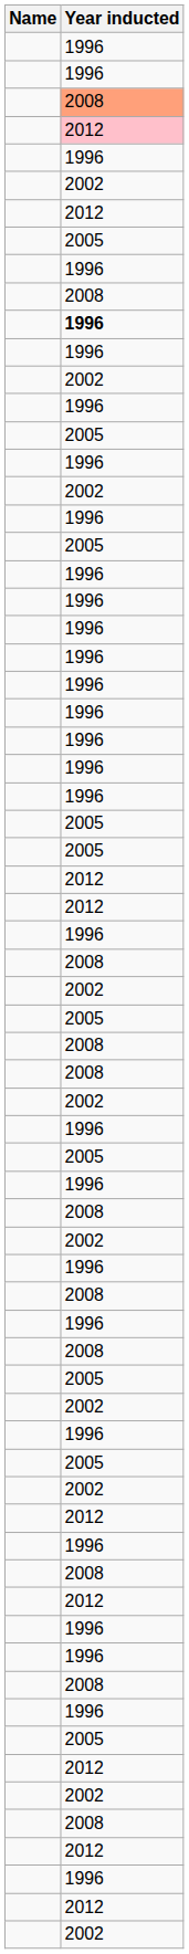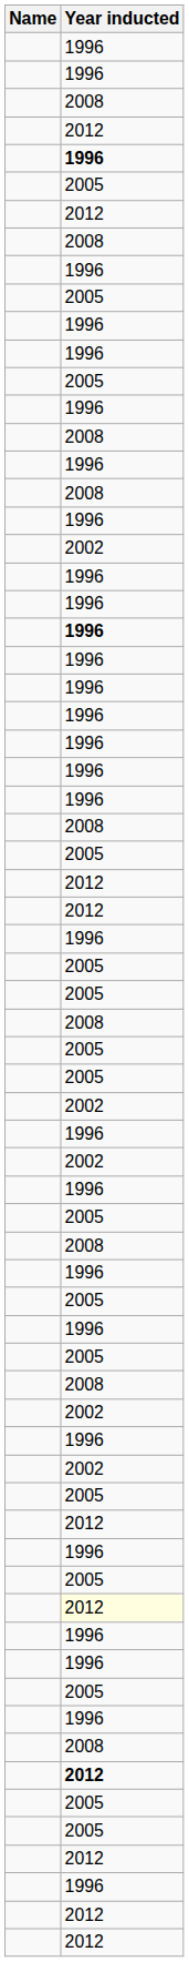row 4 | Year inducted: lightsalmon background -> no background
row 5 | Year inducted: pink background -> no background
row 6 | Year inducted: normal -> bold
row 7 | Year inducted: 2002 -> 2005
row 9 | Year inducted: 2005 -> 2008
row 11 | Year inducted: 2008 -> 2005
row 12 | Year inducted: bold -> normal
row 14 | Year inducted: 2002 -> 2005
row 16 | Year inducted: 2005 -> 2008
row 18 | Year inducted: 2002 -> 2008
row 20 | Year inducted: 2005 -> 2002
row 23 | Year inducted: normal -> bold
row 30 | Year inducted: 2005 -> 2008
row 35 | Year inducted: 2008 -> 2005
row 36 | Year inducted: 2002 -> 2005
row 37 | Year inducted: 2005 -> 2008
row 38 | Year inducted: 2008 -> 2005
row 39 | Year inducted: 2008 -> 2005
row 42 | Year inducted: 2005 -> 2002
row 44 | Year inducted: 2008 -> 2005
row 45 | Year inducted: 2002 -> 2008
row 47 | Year inducted: 2008 -> 2005
row 49 | Year inducted: 2008 -> 2005
row 50 | Year inducted: 2005 -> 2008
row 53 | Year inducted: 2005 -> 2002
row 54 | Year inducted: 2002 -> 2005
row 57 | Year inducted: 2008 -> 2005
row 58 | Year inducted: no background -> lightyellow background
row 61 | Year inducted: 2008 -> 2005
row 63 | Year inducted: 2005 -> 2008
row 64 | Year inducted: normal -> bold
row 65 | Year inducted: 2002 -> 2005
row 66 | Year inducted: 2008 -> 2005
row 70 | Year inducted: 2002 -> 2012
